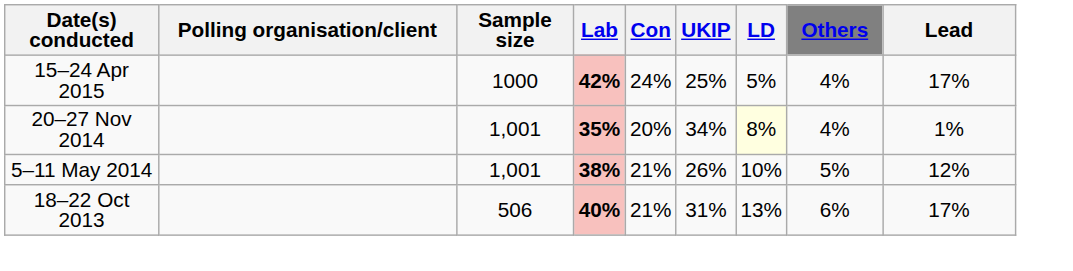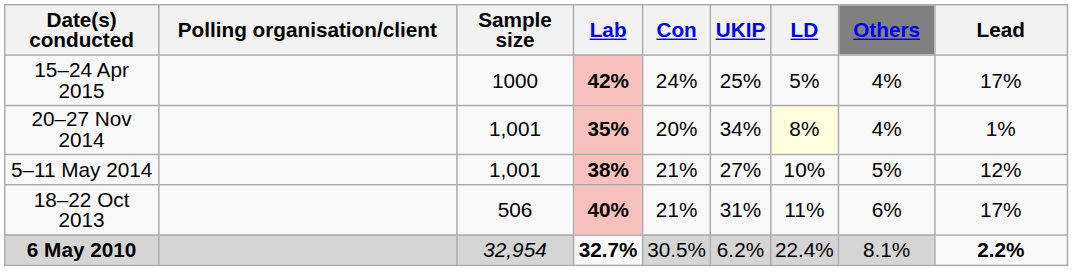5–11 May 2014 | UKIP: 26% -> 27%
18–22 Oct 2013 | LD: 13% -> 11%
+ row: 6 May 2010 | 32,954 | 32.7% | 30.5% | 6.2% | 22.4% | 8.1% | 2.2%
